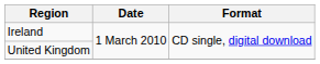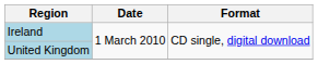Ireland | Region: no background -> lightblue background
United Kingdom | Region: no background -> lightblue background
